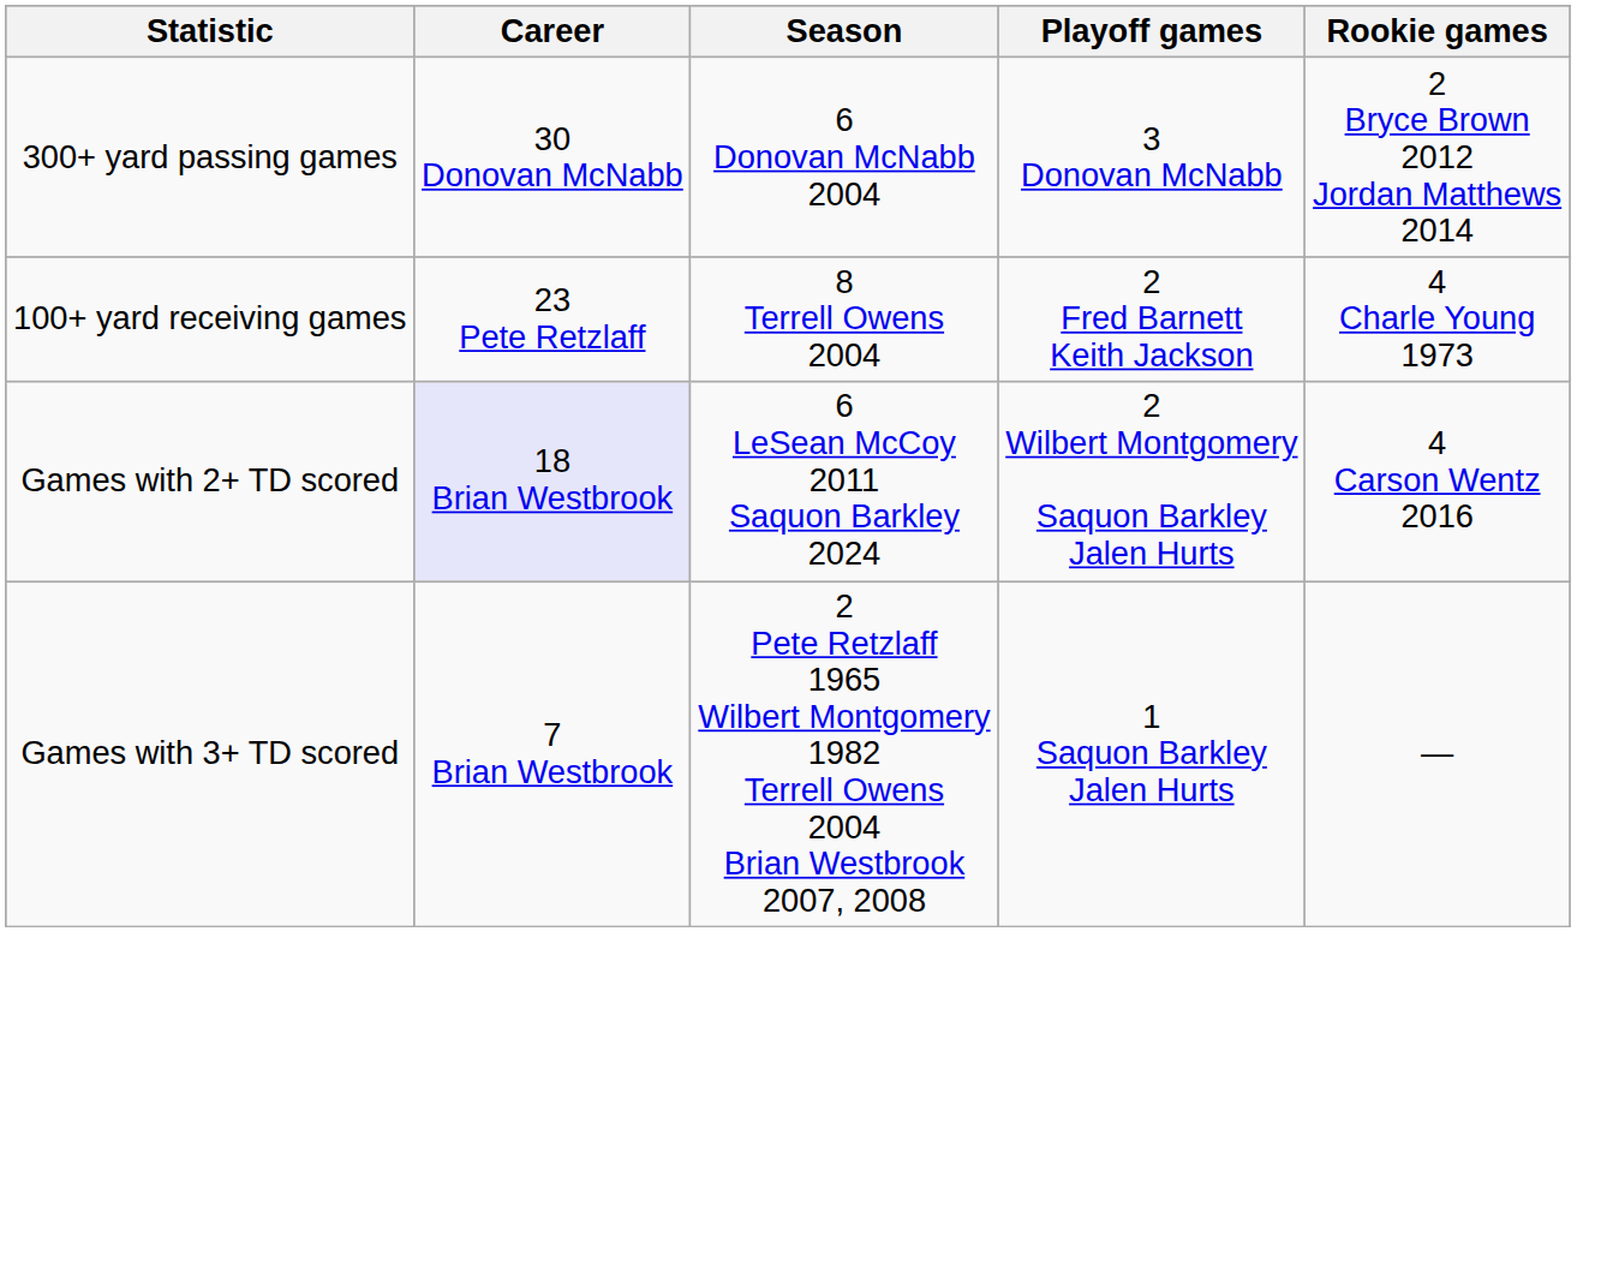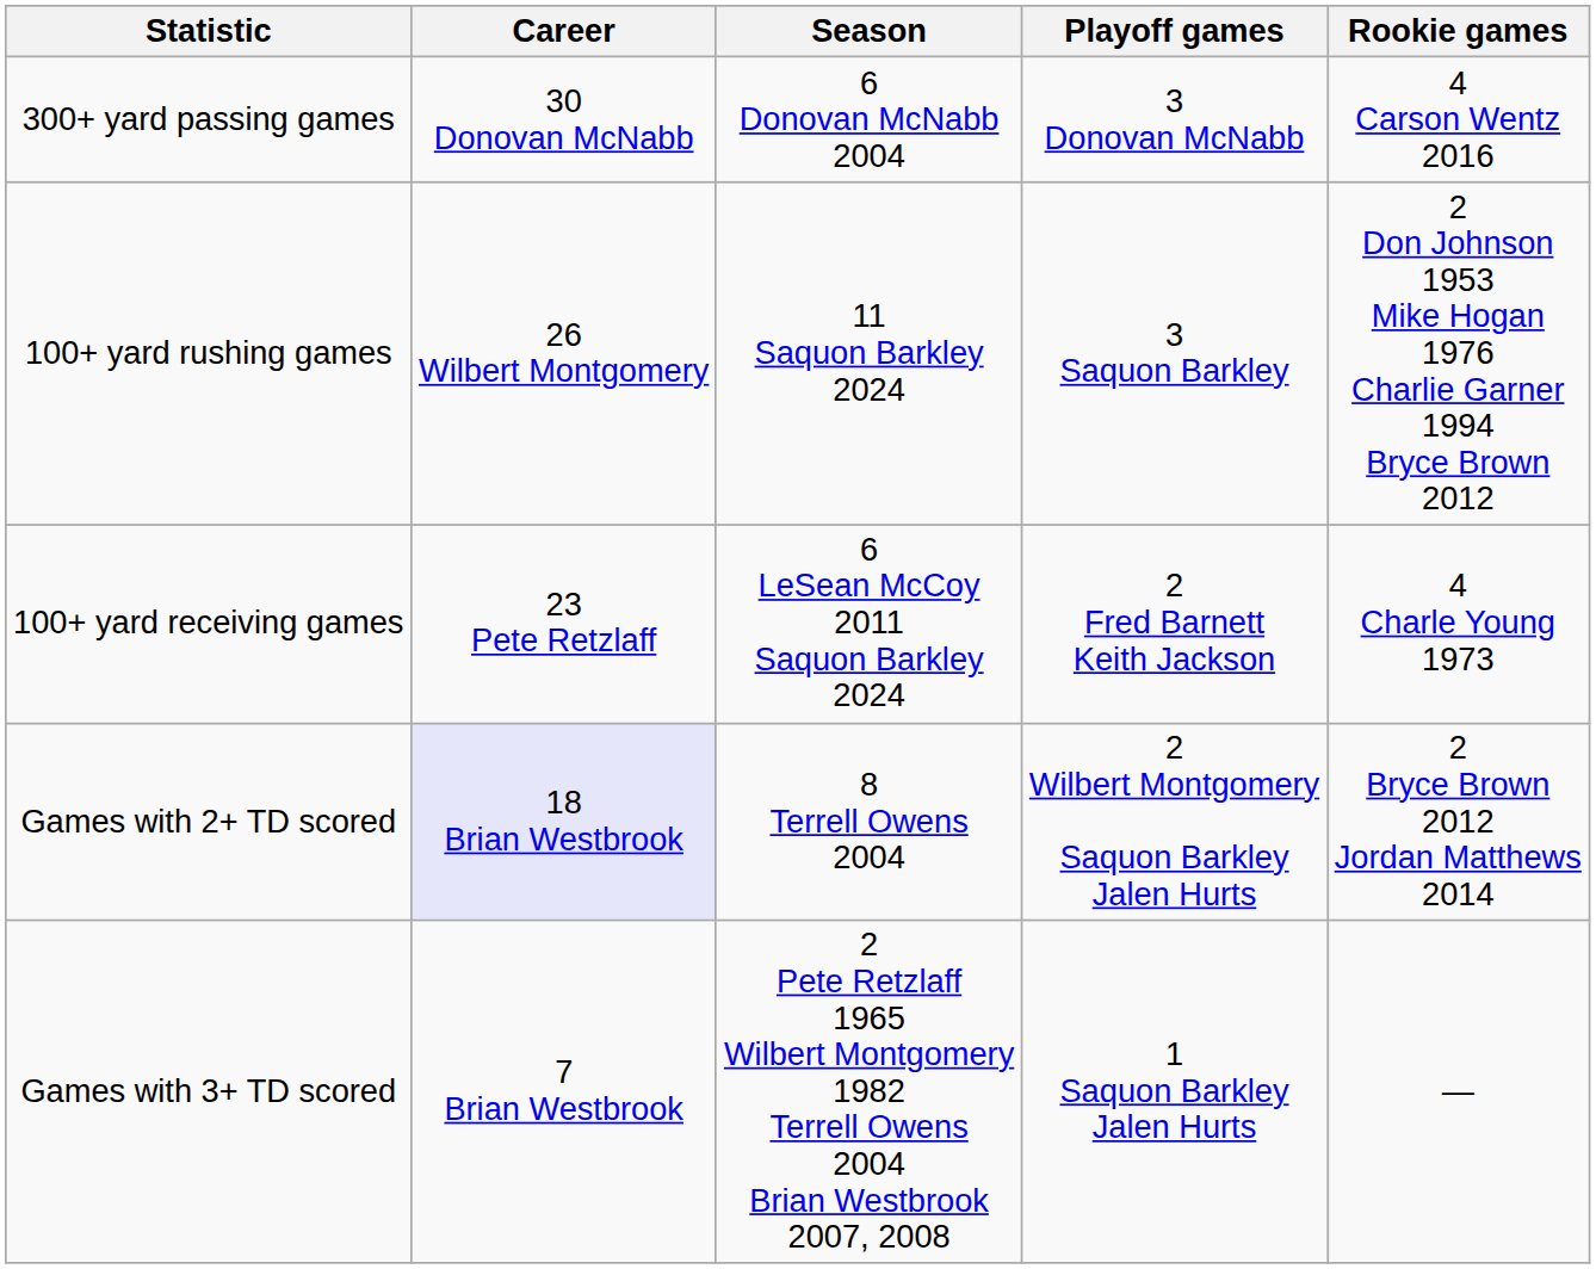300+ yard passing games | Rookie games: 2 Bryce Brown 2012 Jordan Matthews 2014 -> 4 Carson Wentz 2016
+ row: 100+ yard rushing games | 26 Wilbert Montgomery | 11 Saquon Barkley 2024 | 3 Saquon Barkley | 2 Don Johnson 1953 Mike Hogan 1976 Charlie Garner 1994 Bryce Brown 2012
100+ yard receiving games | Season: 8 Terrell Owens 2004 -> 6 LeSean McCoy 2011 Saquon Barkley 2024
Games with 2+ TD scored | Season: 6 LeSean McCoy 2011 Saquon Barkley 2024 -> 8 Terrell Owens 2004
Games with 2+ TD scored | Rookie games: 4 Carson Wentz 2016 -> 2 Bryce Brown 2012 Jordan Matthews 2014
